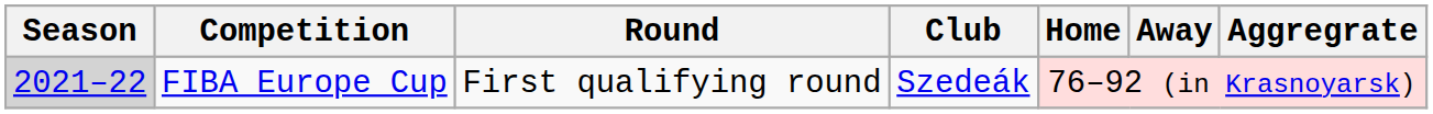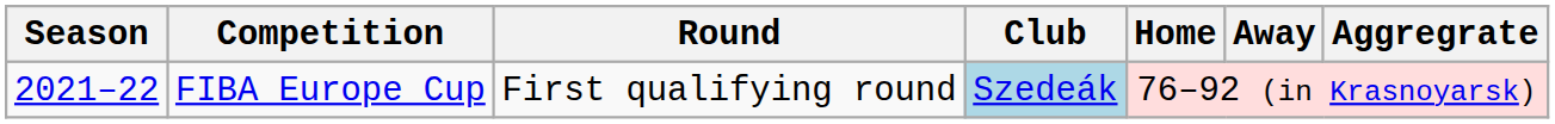FIBA Europe Cup | Season: lightgrey background -> no background
FIBA Europe Cup | Club: no background -> lightblue background
